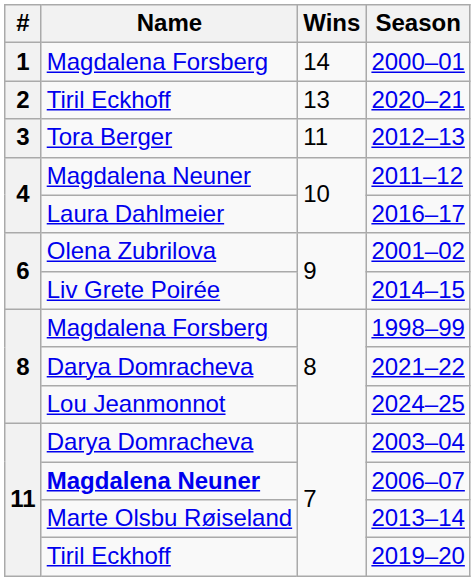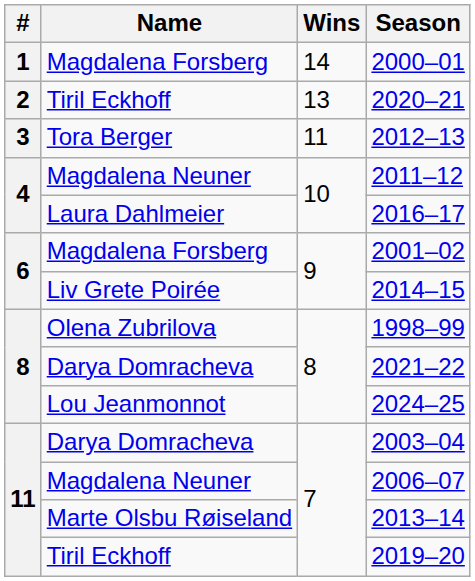2001–02 | Name: Olena Zubrilova -> Magdalena Forsberg
1998–99 | Name: Magdalena Forsberg -> Olena Zubrilova
2006–07 | Name: bold -> normal
